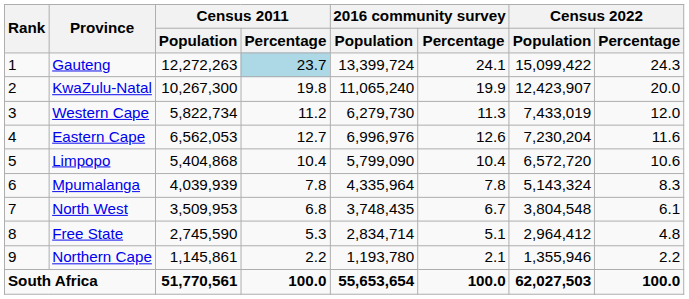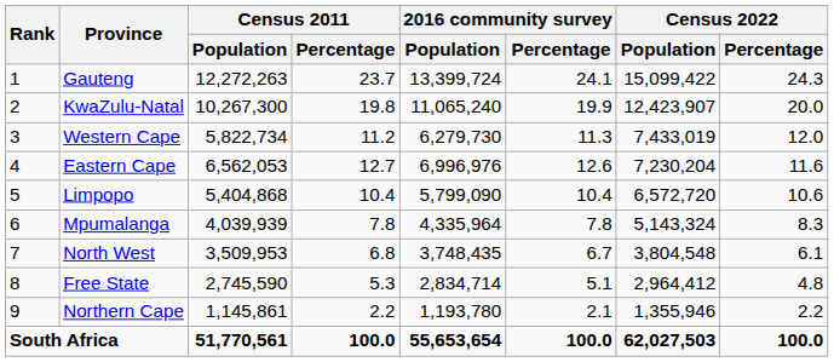Gauteng | Census 2011 / Percentage: lightblue background -> no background
